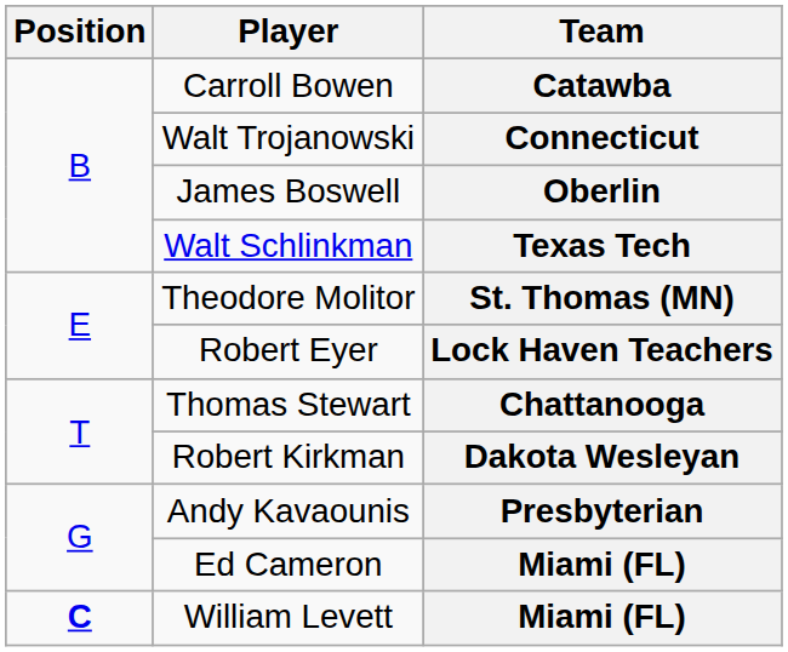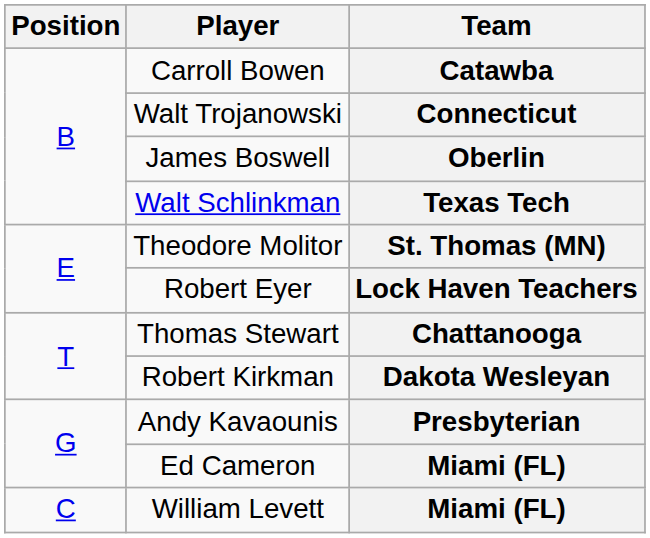William Levett / Miami (FL) | Position: bold -> normal
